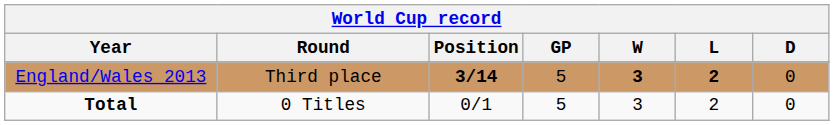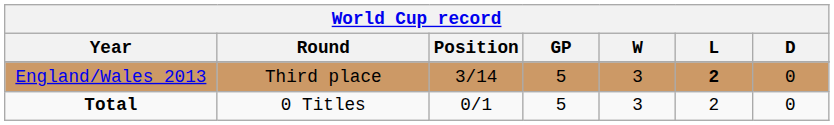England/Wales 2013 | Position: bold -> normal
England/Wales 2013 | W: bold -> normal
